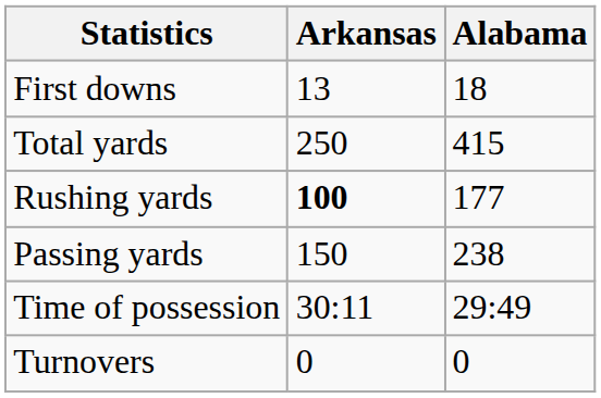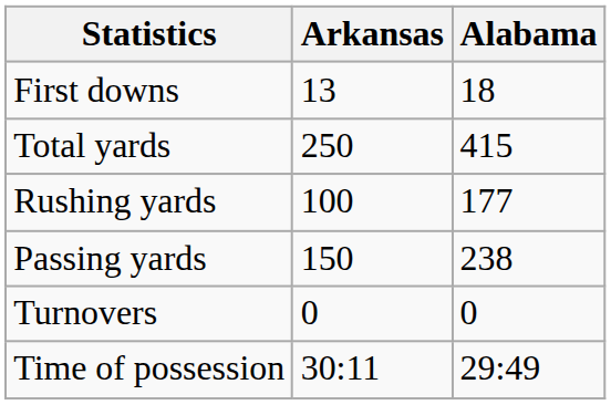Rushing yards | Arkansas: bold -> normal
rows swapped: Turnovers <-> Time of possession
